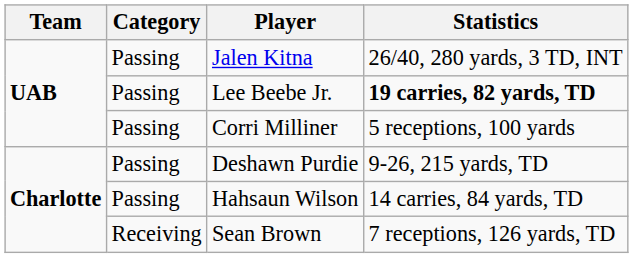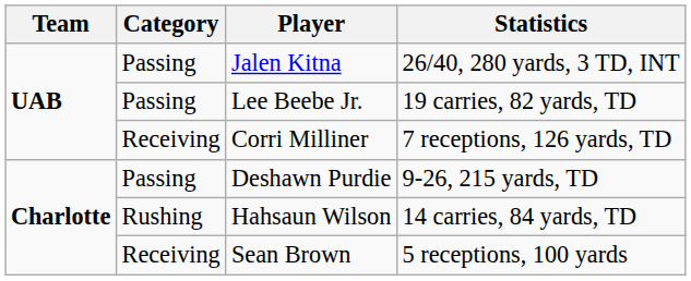Lee Beebe Jr. | Statistics: bold -> normal
Corri Milliner | Category: Passing -> Receiving
Corri Milliner | Statistics: 5 receptions, 100 yards -> 7 receptions, 126 yards, TD
Hahsaun Wilson | Category: Passing -> Rushing
Sean Brown | Statistics: 7 receptions, 126 yards, TD -> 5 receptions, 100 yards
